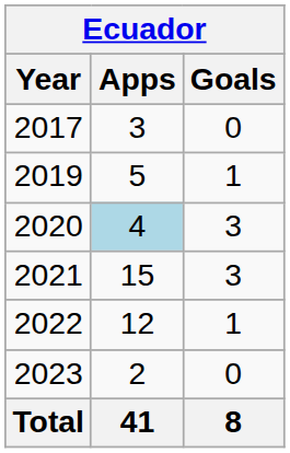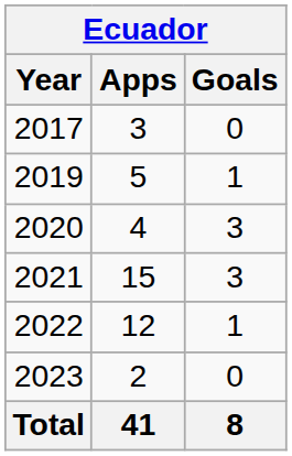2020 | Apps: lightblue background -> no background
